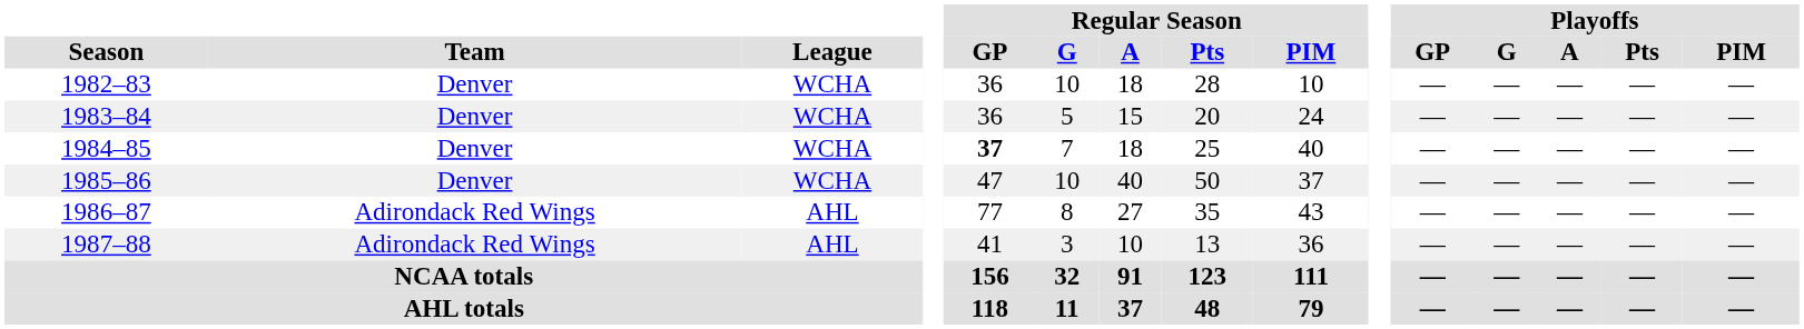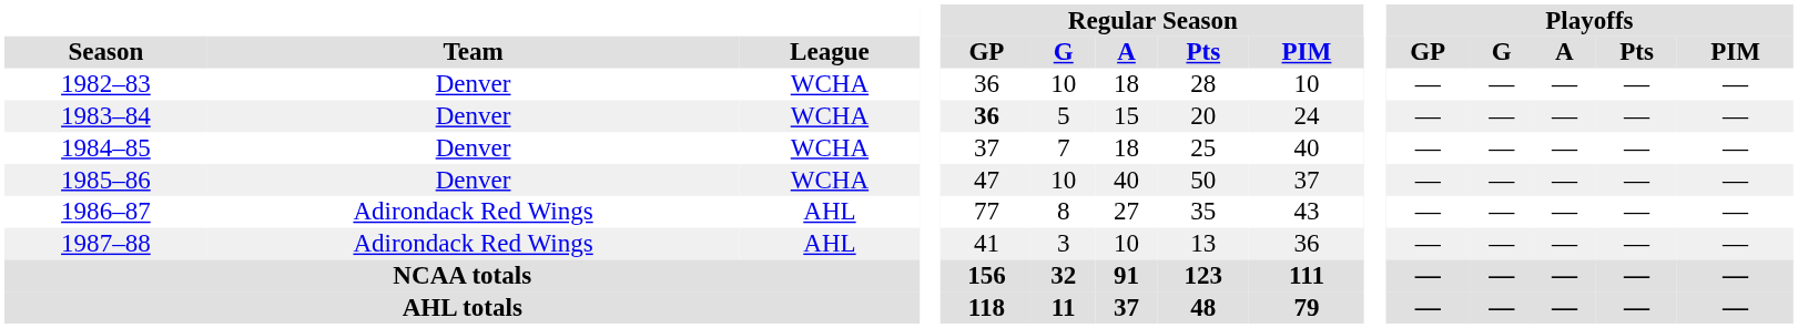1983–84 | Regular Season / GP: normal -> bold
1984–85 | Regular Season / GP: bold -> normal
